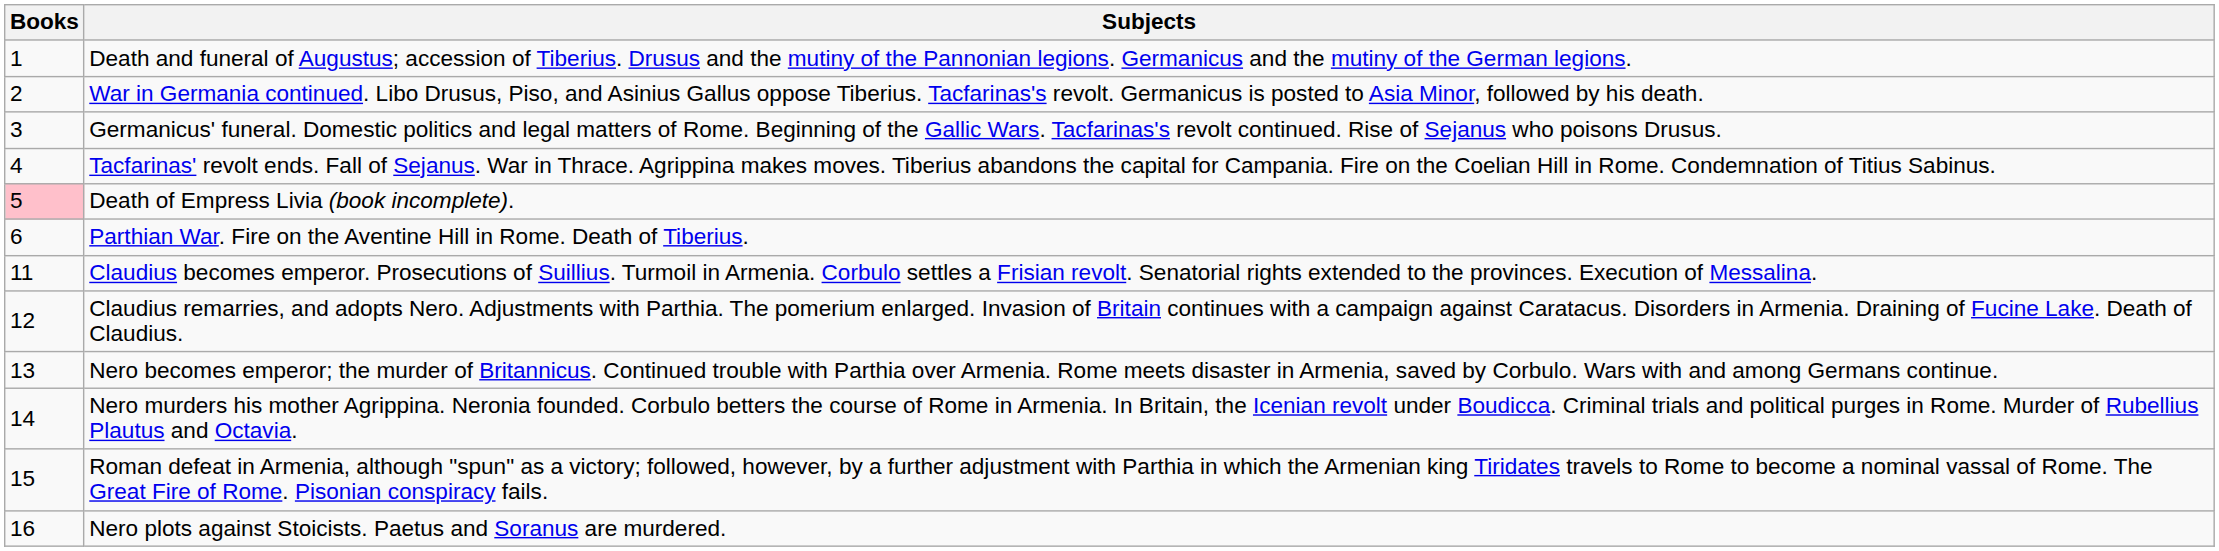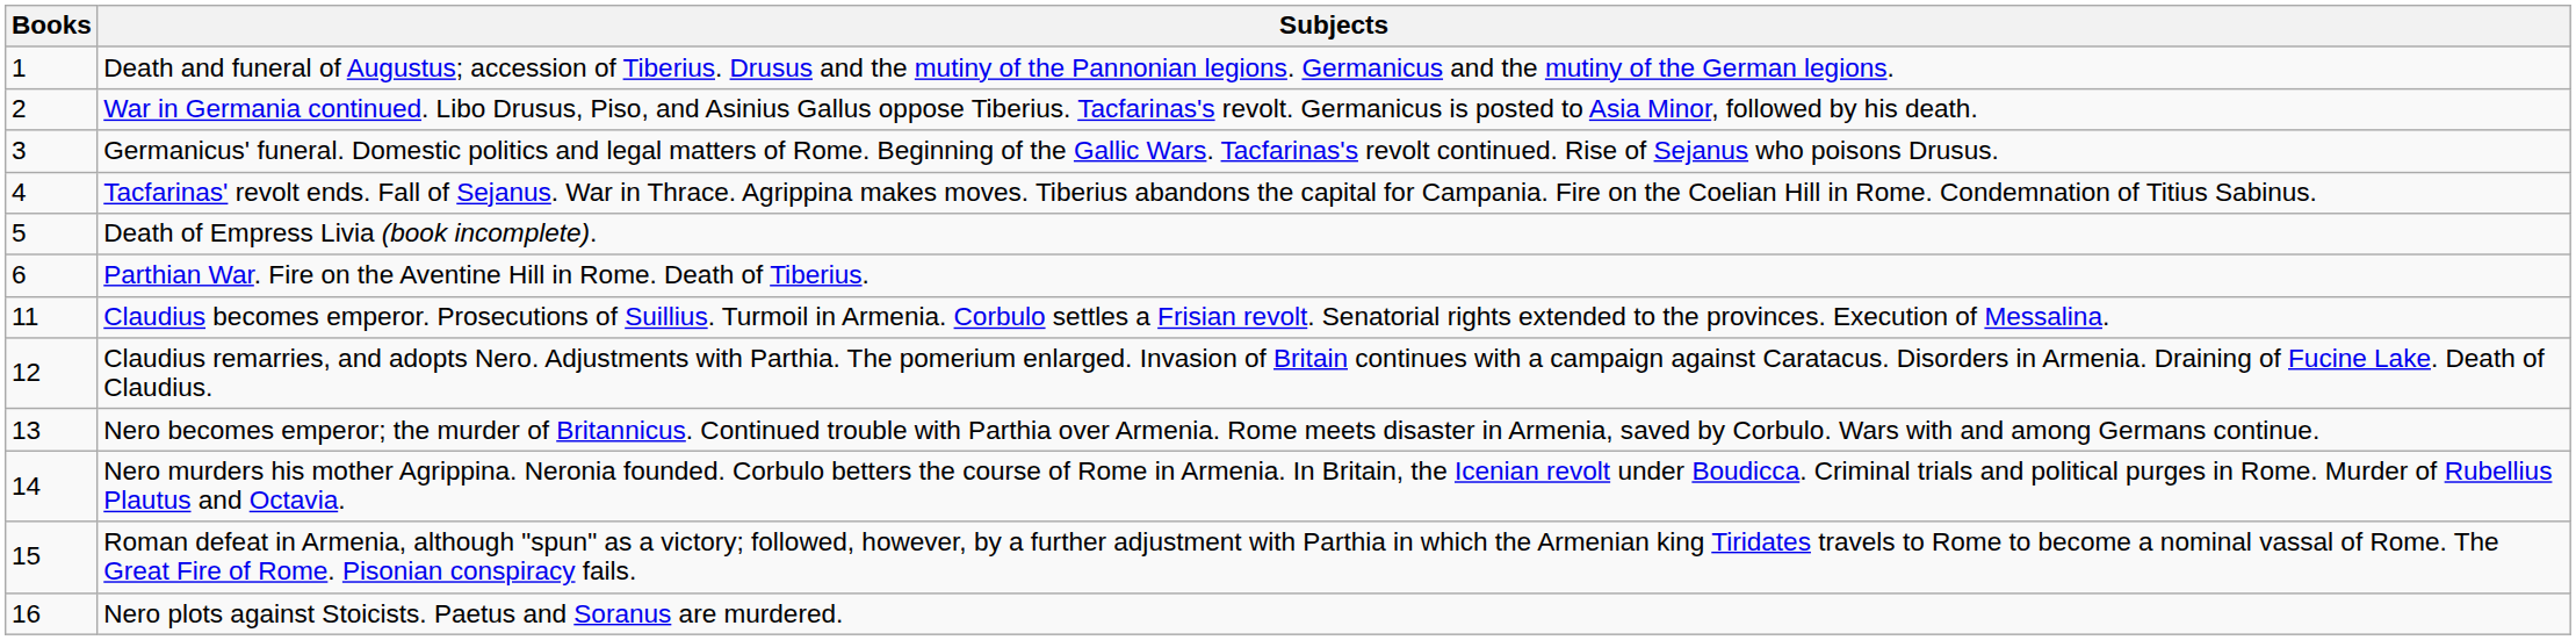Death of Empress Livia (book incomplete). | Books: pink background -> no background
